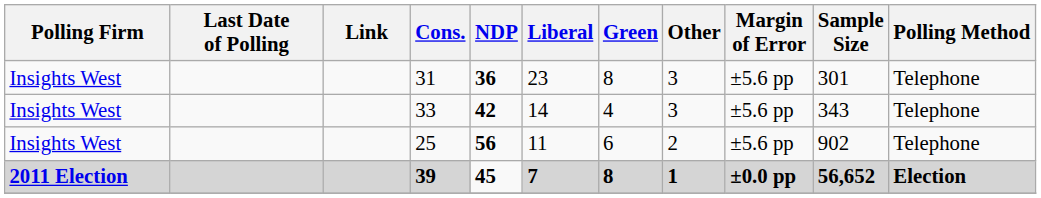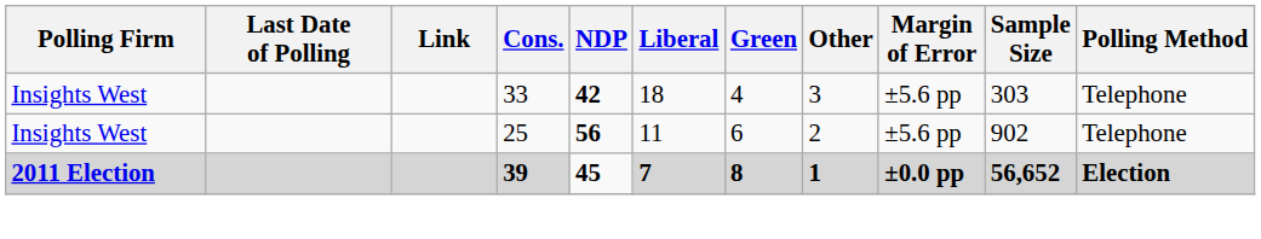- row: Insights West | 31 | 36 | 23 | 8 | 3 | ±5.6 pp | 301 | Telephone
33 | Liberal: 14 -> 18
33 | Sample Size: 343 -> 303
